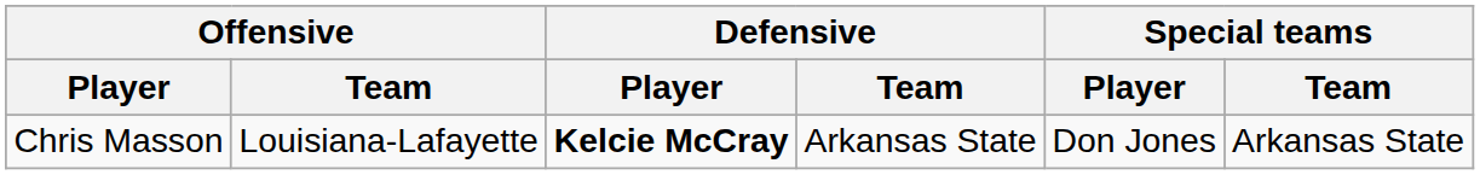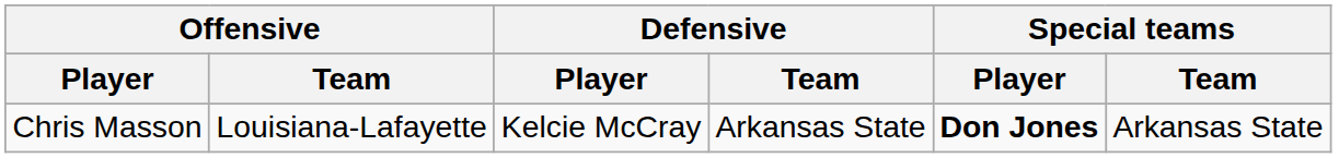Chris Masson | Defensive / Player: bold -> normal
Chris Masson | Special teams / Player: normal -> bold
